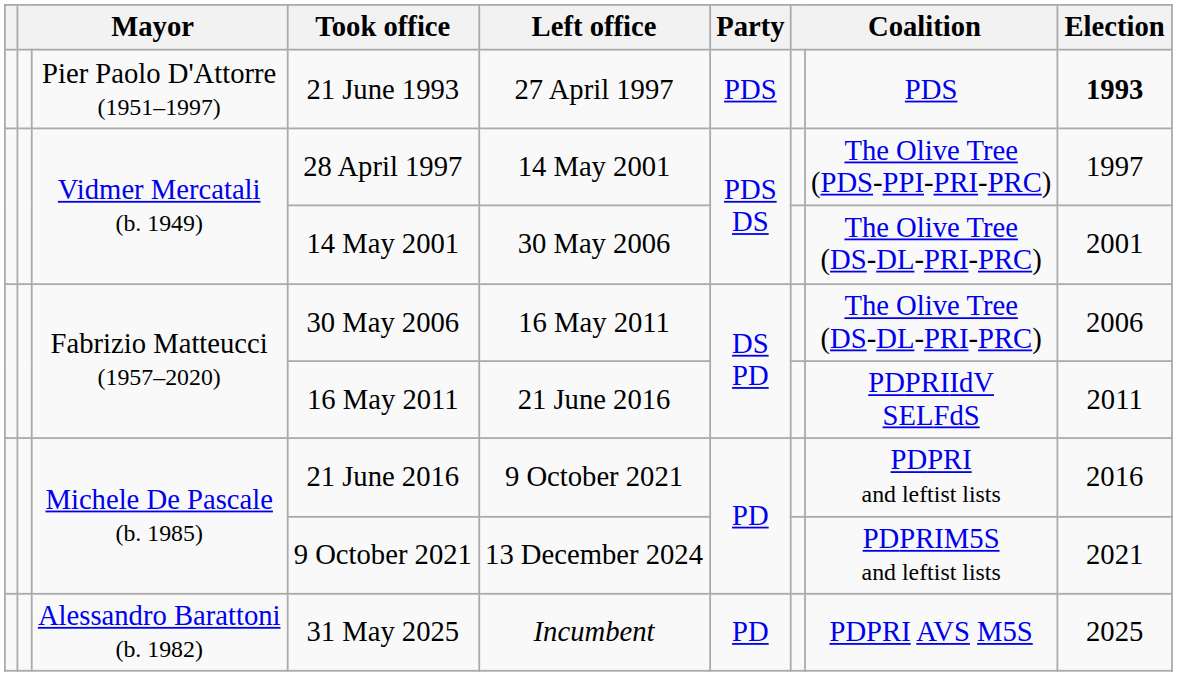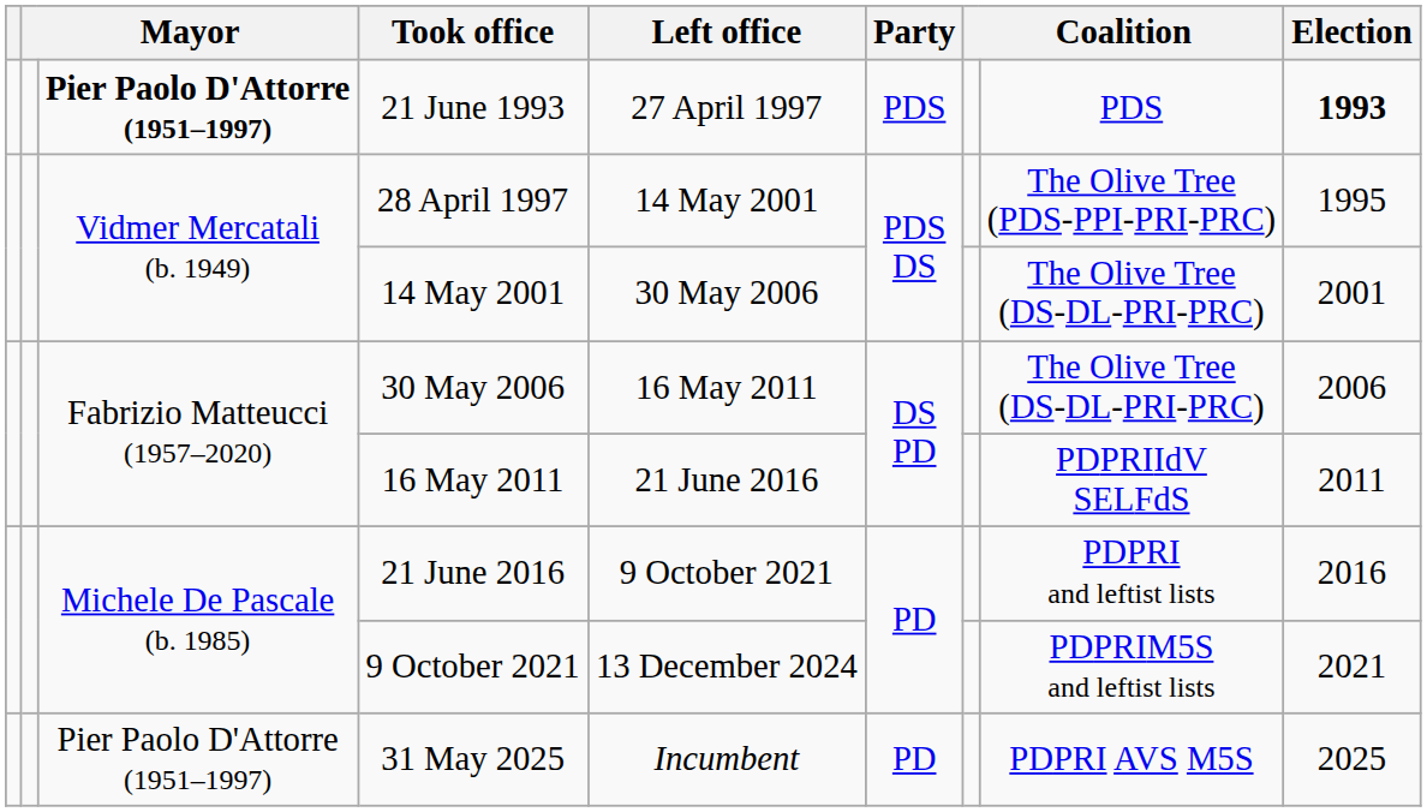21 June 1993 | column 3: normal -> bold
28 April 1997 | Election: 1997 -> 1995
31 May 2025 | column 3: Alessandro Barattoni (b. 1982) -> Pier Paolo D'Attorre (1951–1997)
